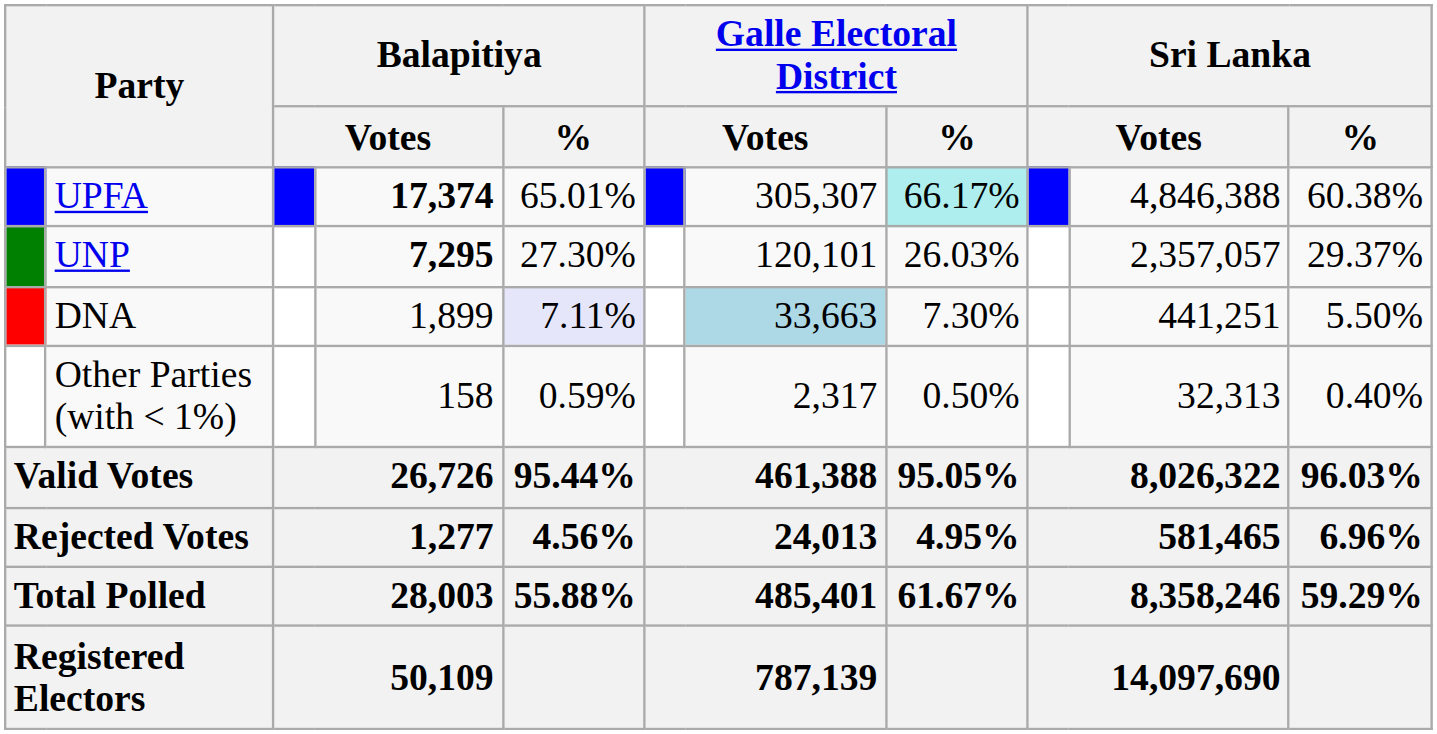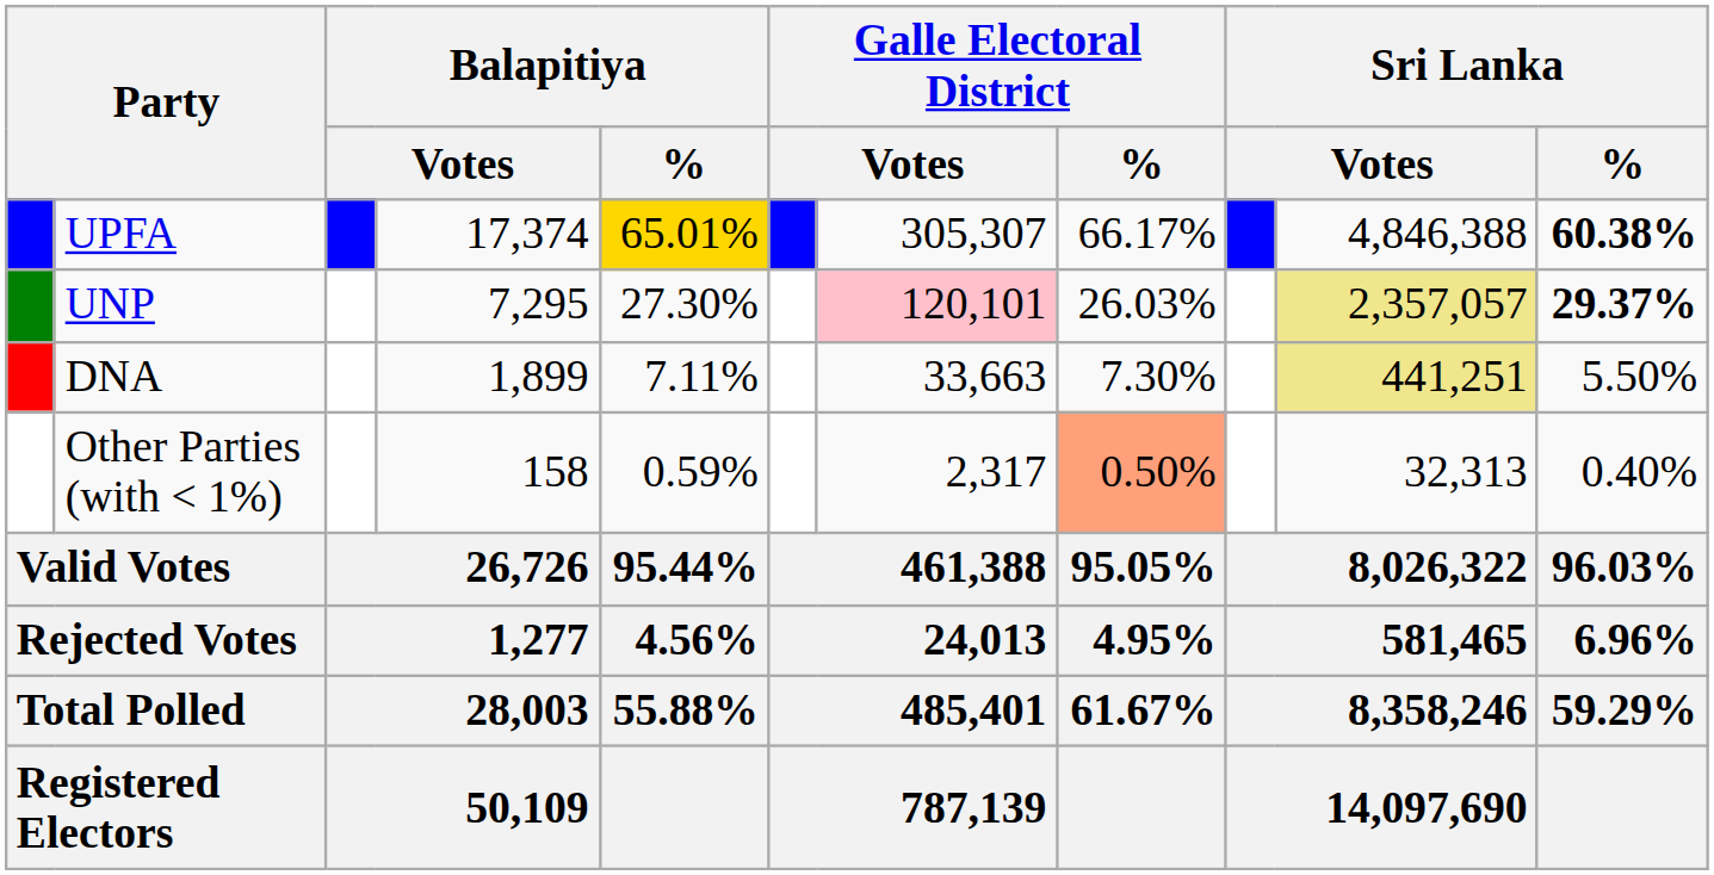UPFA | column 4: bold -> normal
UPFA | Balapitiya / %: no background -> gold background
UPFA | Galle Electoral District / %: paleturquoise background -> no background
UPFA | Sri Lanka / %: normal -> bold
UNP | column 4: bold -> normal
UNP | column 7: no background -> pink background
UNP | column 10: no background -> khaki background
UNP | Sri Lanka / %: normal -> bold
DNA | Balapitiya / %: lavender background -> no background
DNA | column 7: lightblue background -> no background
DNA | column 10: no background -> khaki background
Other Parties (with < 1%) | Galle Electoral District / %: no background -> lightsalmon background
